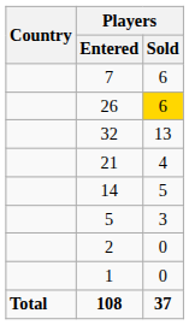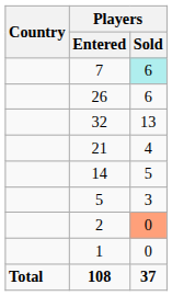7 | Players / Sold: no background -> paleturquoise background
26 | Players / Sold: gold background -> no background
2 | Players / Sold: no background -> lightsalmon background
